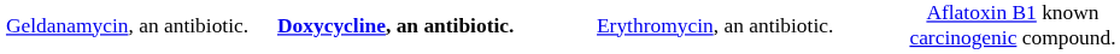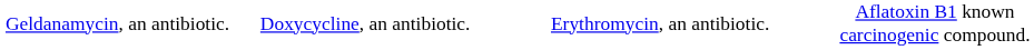Geldanamycin, an antibiotic. | column 2: bold -> normal
